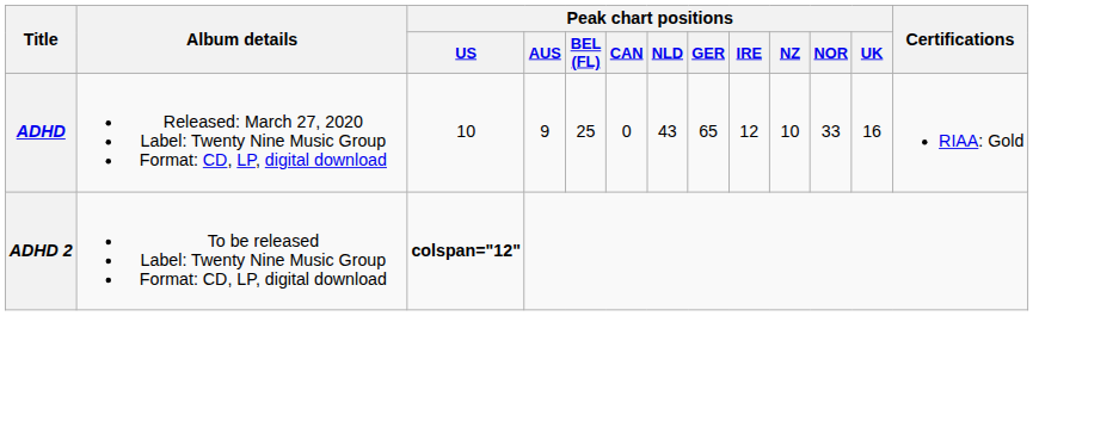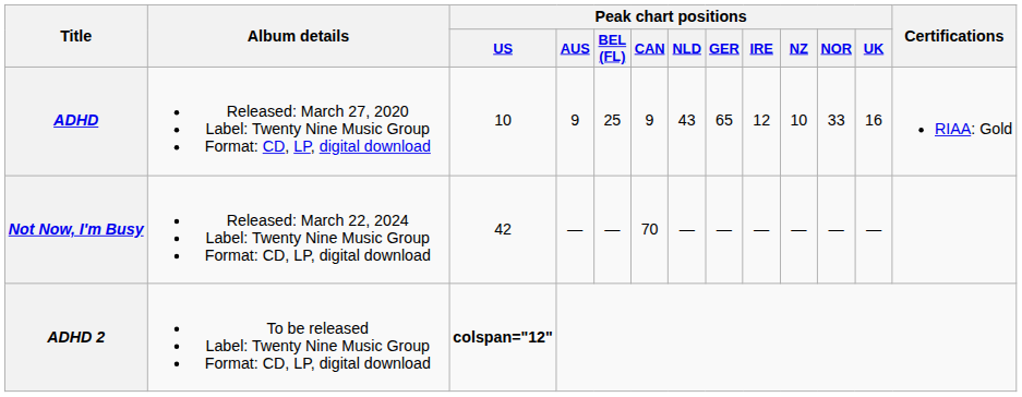ADHD | Peak chart positions / CAN: 0 -> 9
+ row: Not Now, I'm Busy | Released: March 22, 2024 Label: Twenty Nine Music Group Format: CD, LP, digital download | 42 | — | — | 70 | — | — | — | — | — | —
